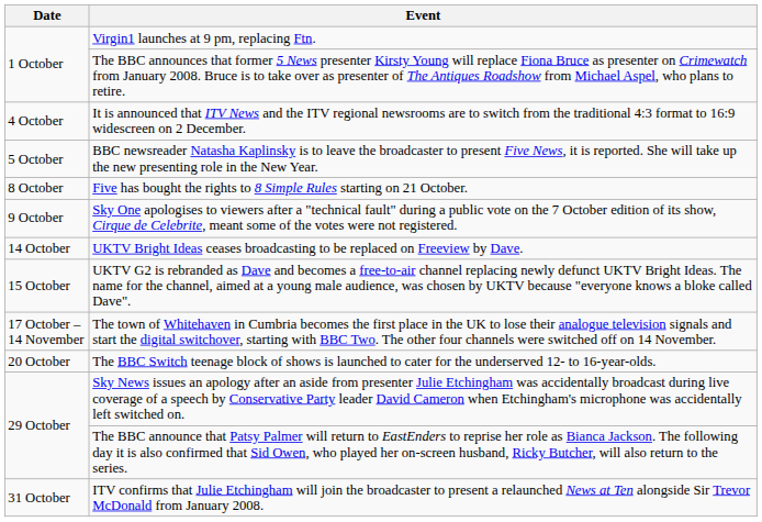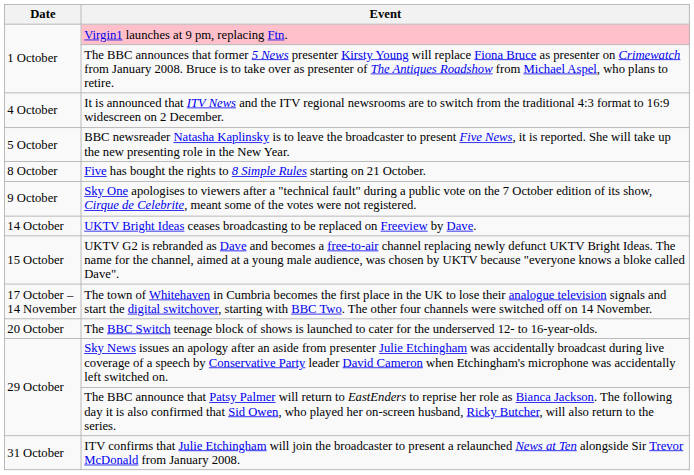Virgin1 launches at 9 pm, replacing Ftn. | Event: no background -> pink background
